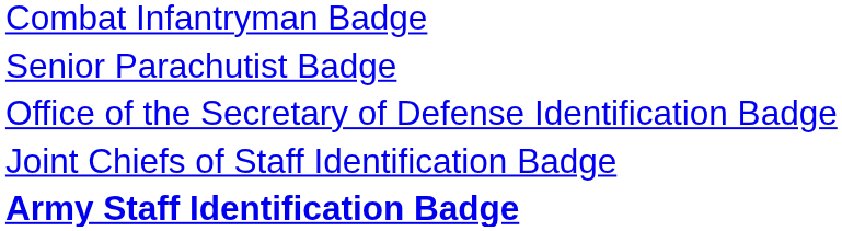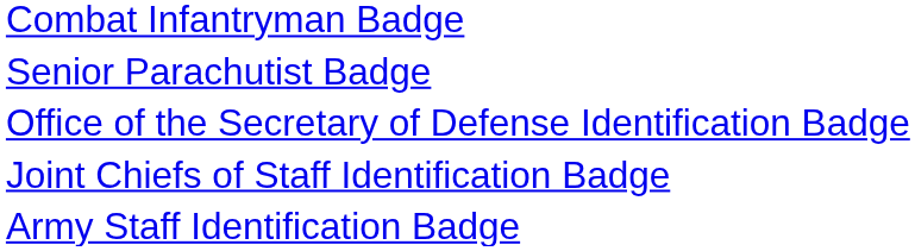row 5 | column 1: bold -> normal
